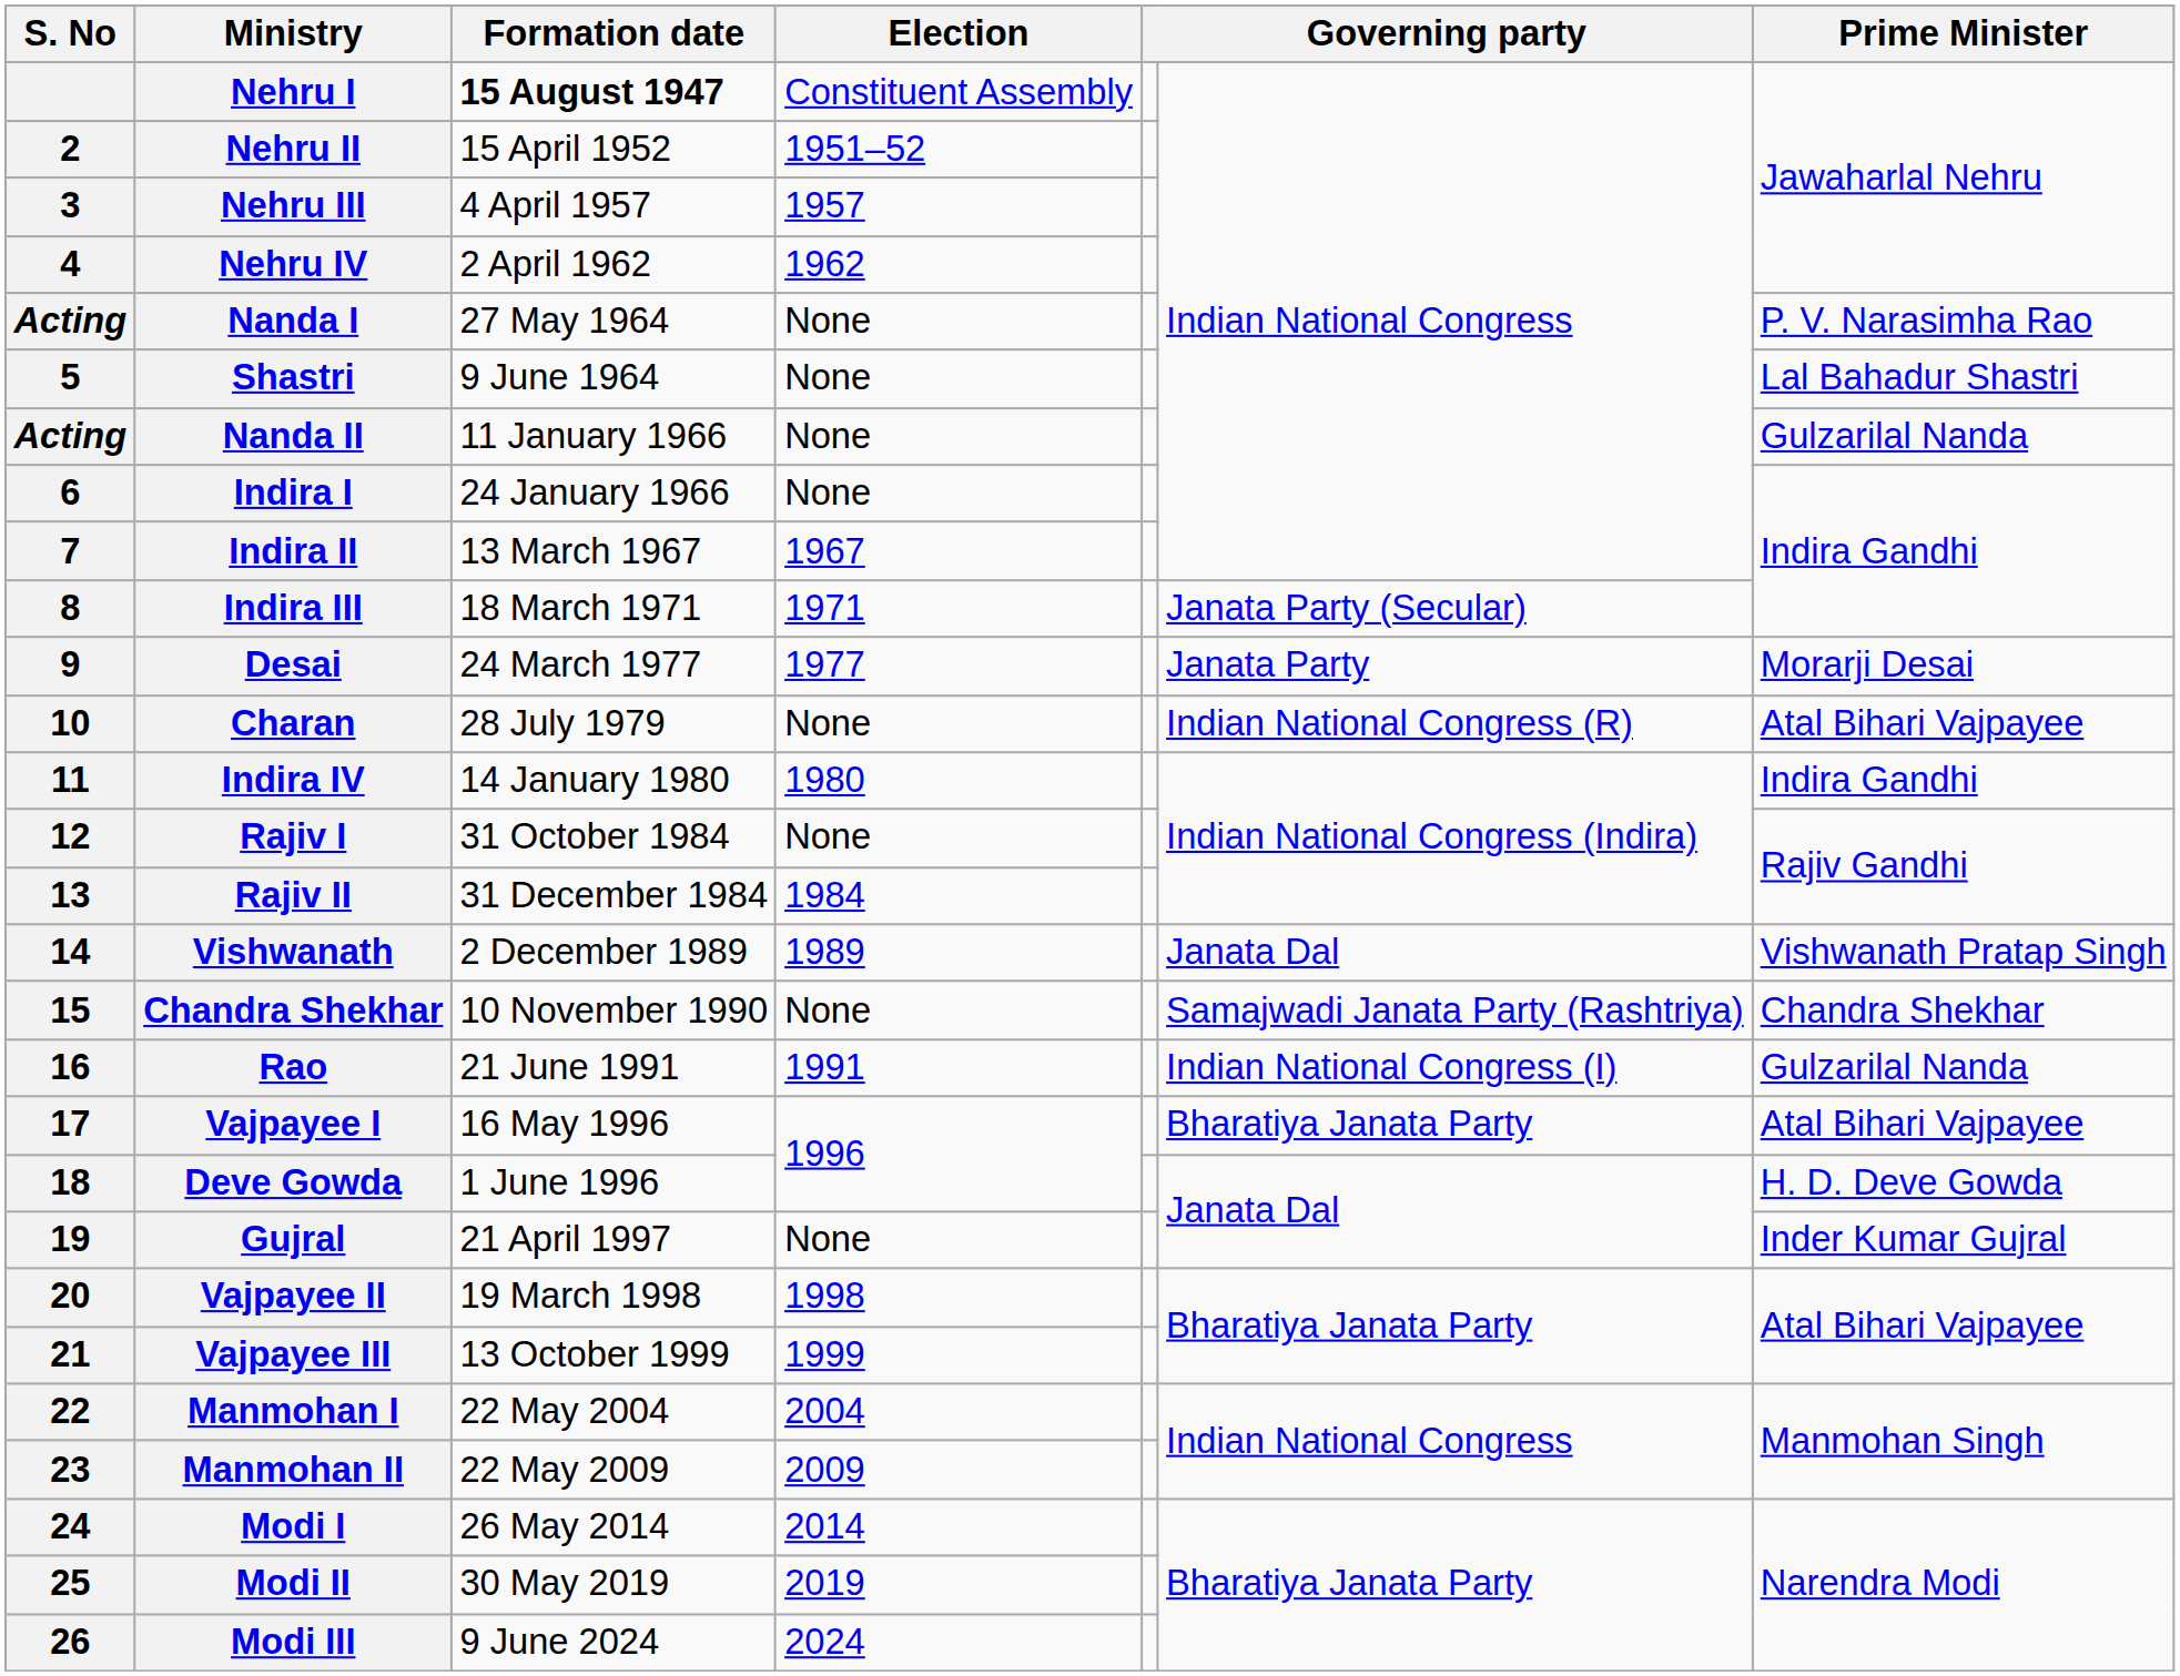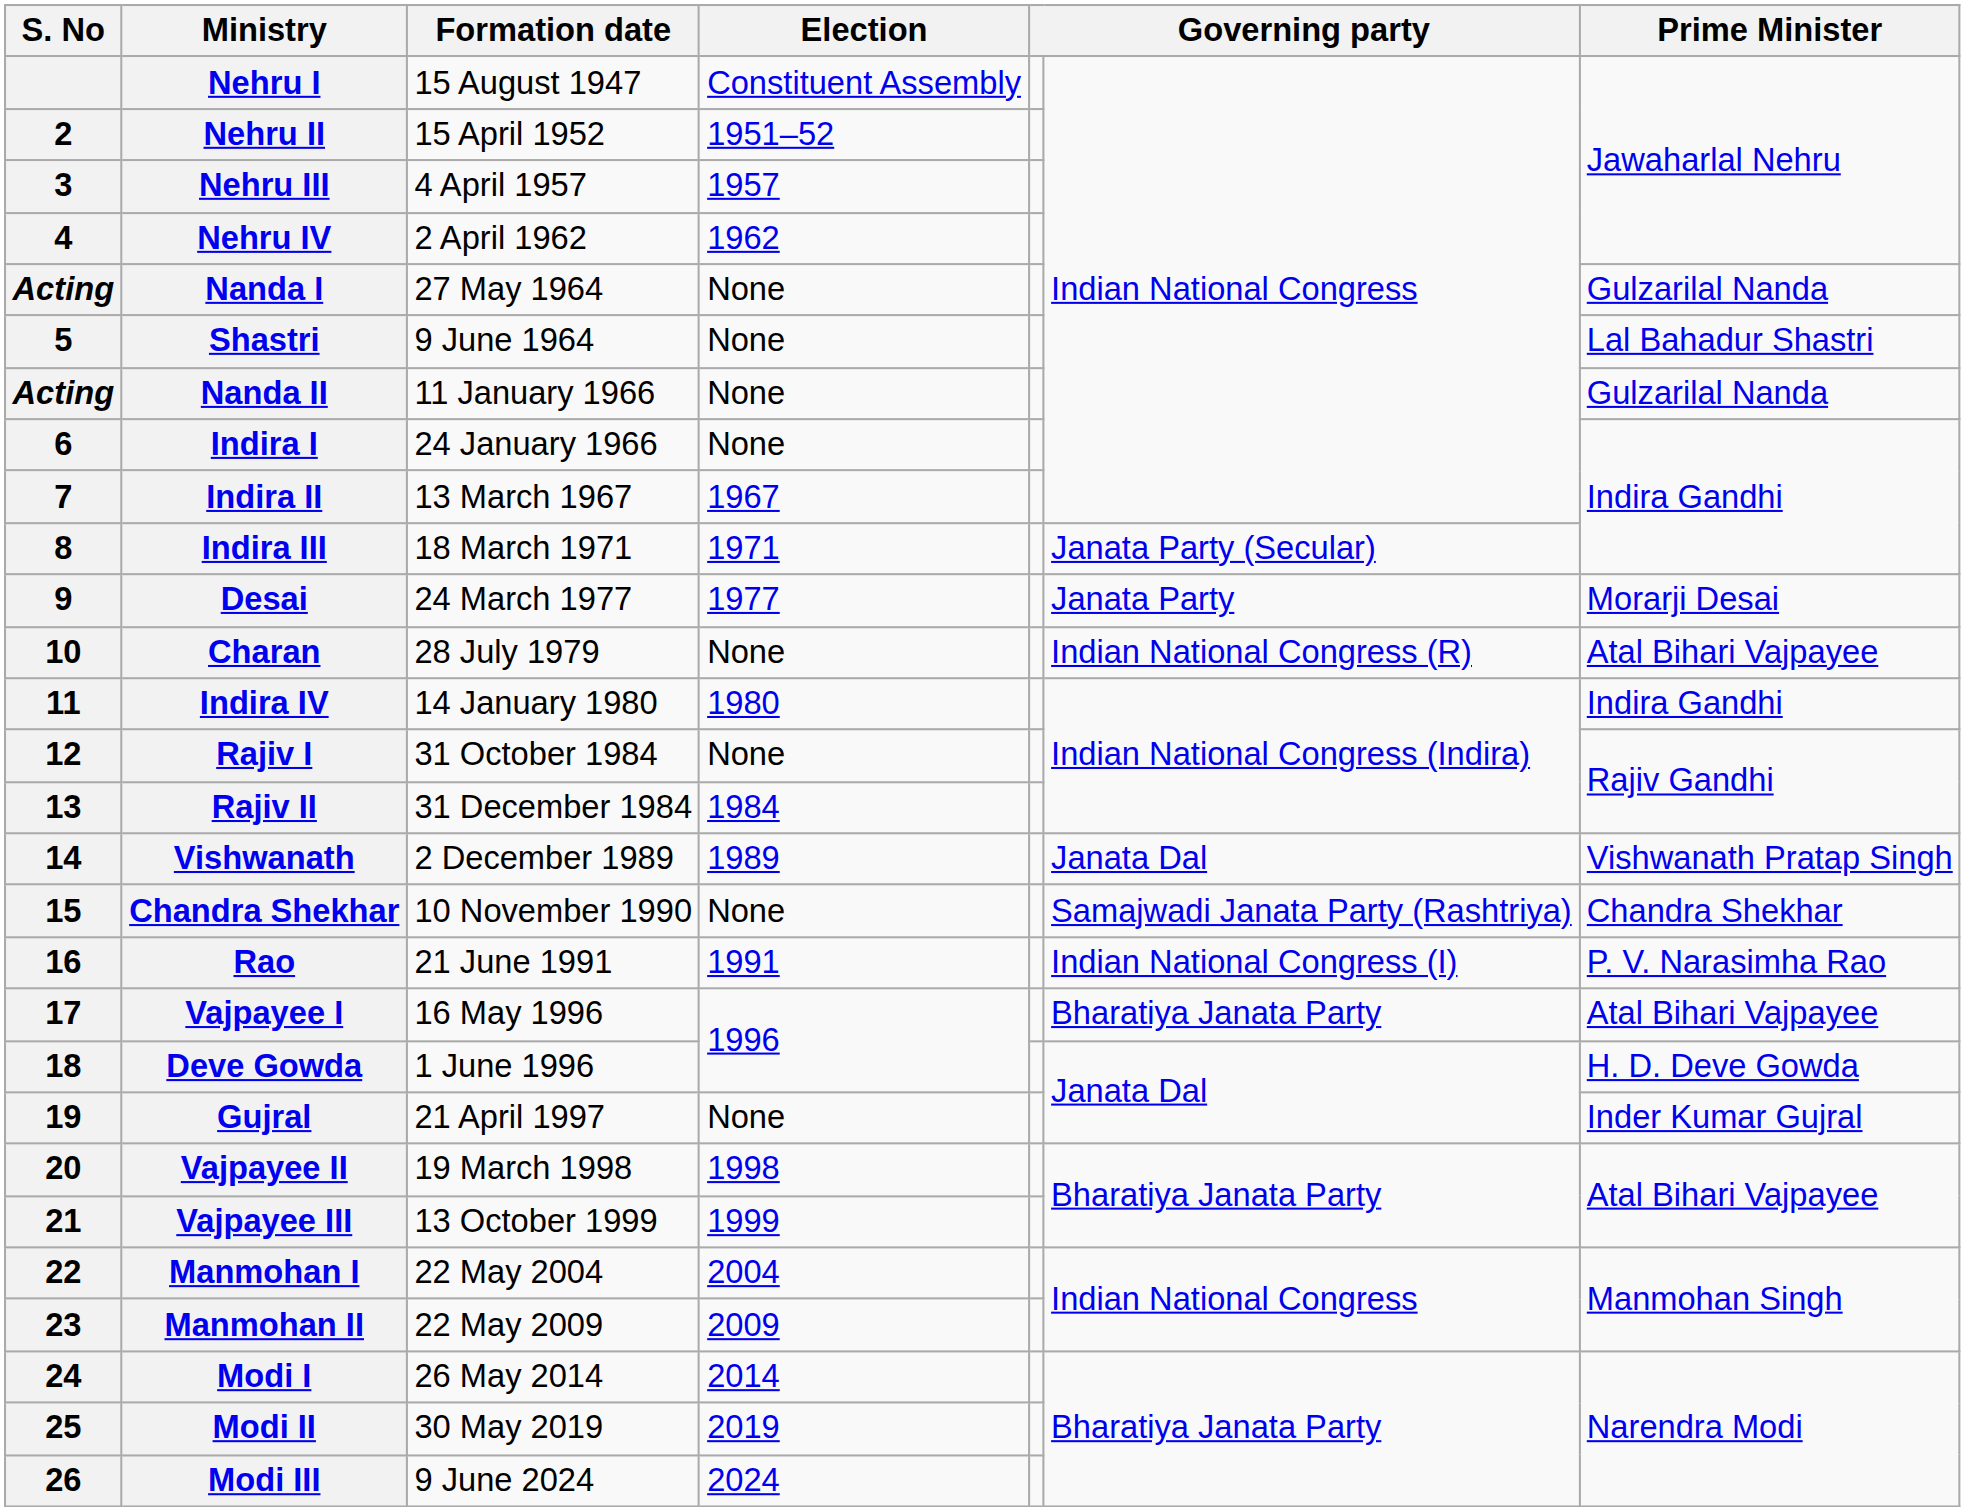Nehru I | Formation date: bold -> normal
Nanda I | Prime Minister: P. V. Narasimha Rao -> Gulzarilal Nanda
Rao | Prime Minister: Gulzarilal Nanda -> P. V. Narasimha Rao
